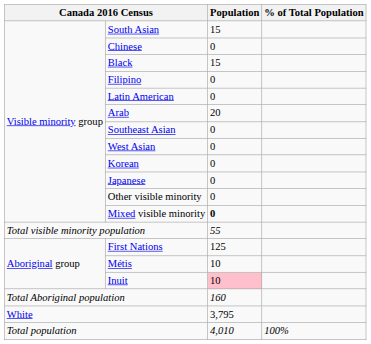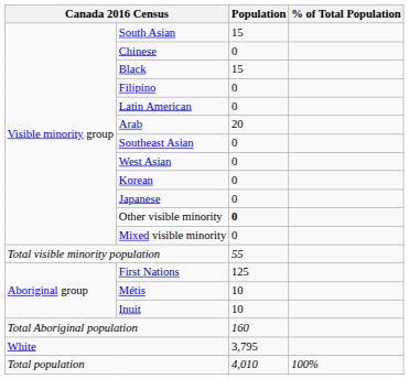Other visible minority | Population: normal -> bold
Mixed visible minority | Population: bold -> normal
Inuit | Population: pink background -> no background
